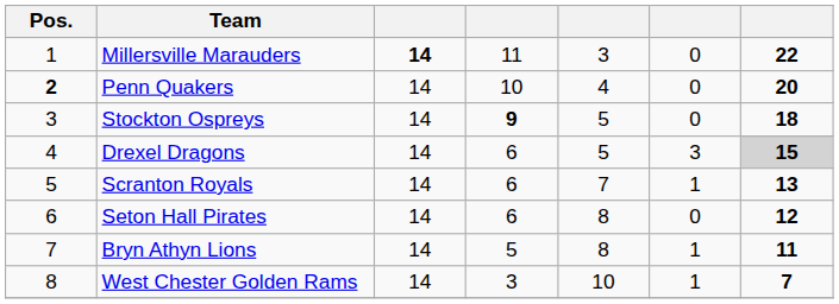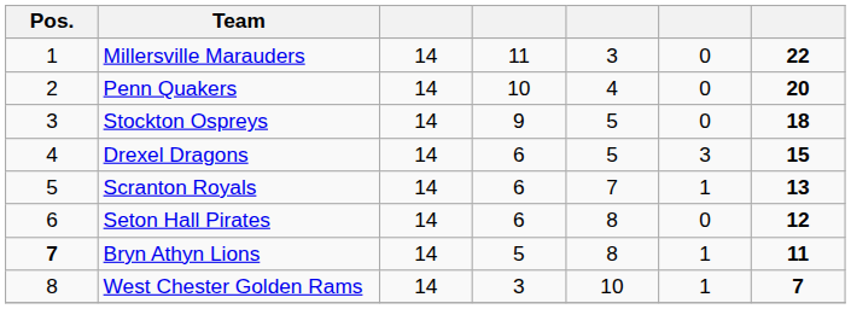Millersville Marauders | column 3: bold -> normal
Penn Quakers | Pos.: bold -> normal
Stockton Ospreys | column 4: bold -> normal
Drexel Dragons | column 7: lightgrey background -> no background
Bryn Athyn Lions | Pos.: normal -> bold
